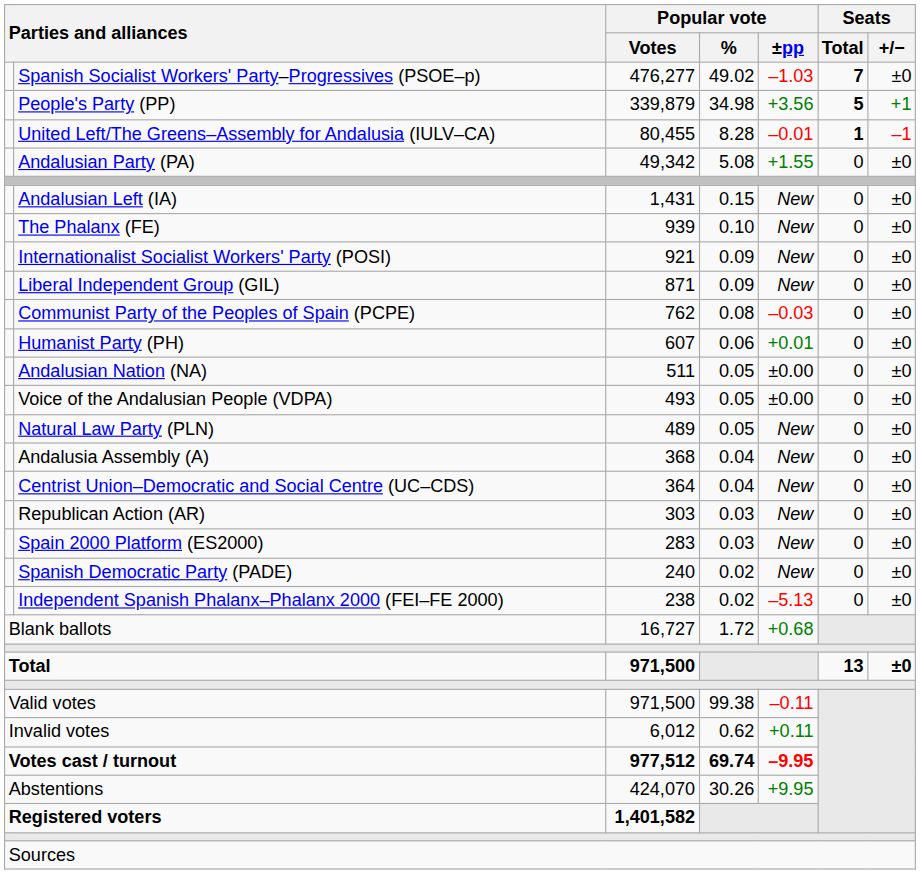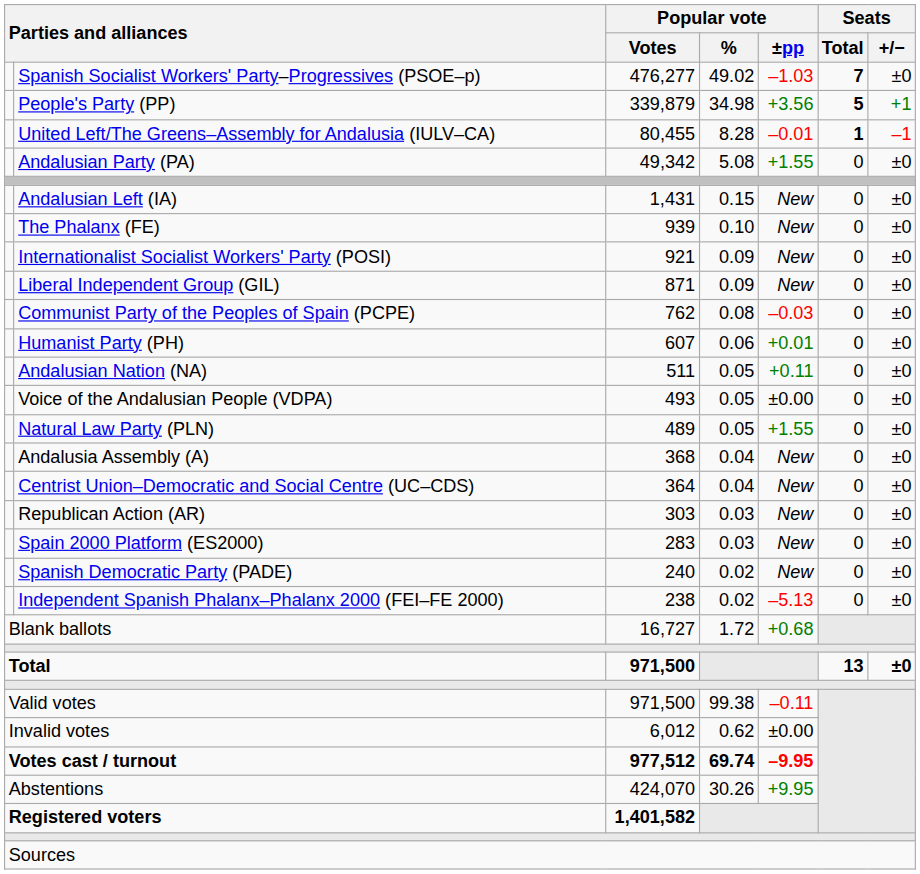Andalusian Nation (NA) | Popular vote / ±pp: ±0.00 -> +0.11
Natural Law Party (PLN) | Popular vote / ±pp: New -> +1.55
Invalid votes | Popular vote / ±pp: +0.11 -> ±0.00
